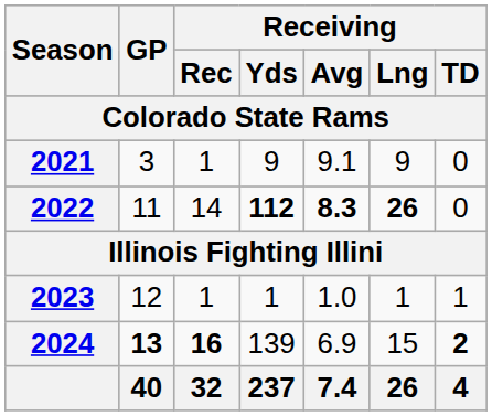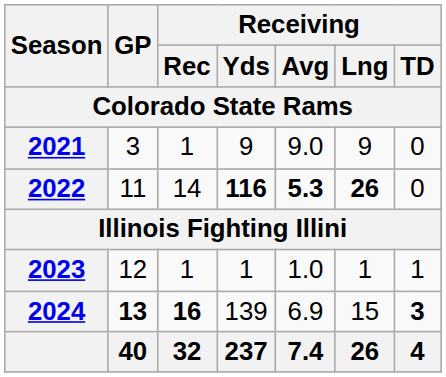2021 | Receiving / Avg: 9.1 -> 9.0
2022 | Receiving / Yds: 112 -> 116
2022 | Receiving / Avg: 8.3 -> 5.3
2024 | Receiving / TD: 2 -> 3
